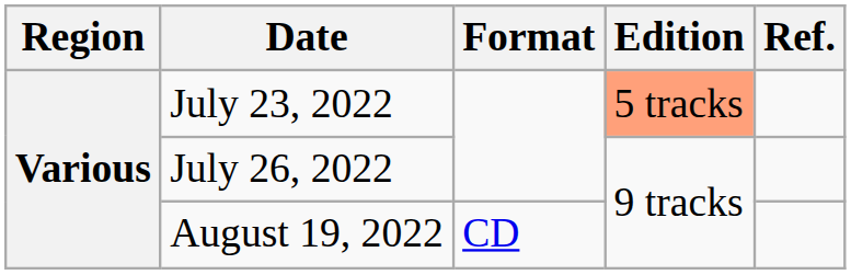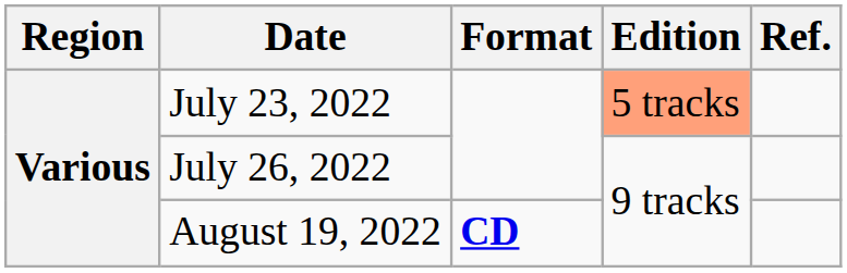August 19, 2022 | Format: normal -> bold
